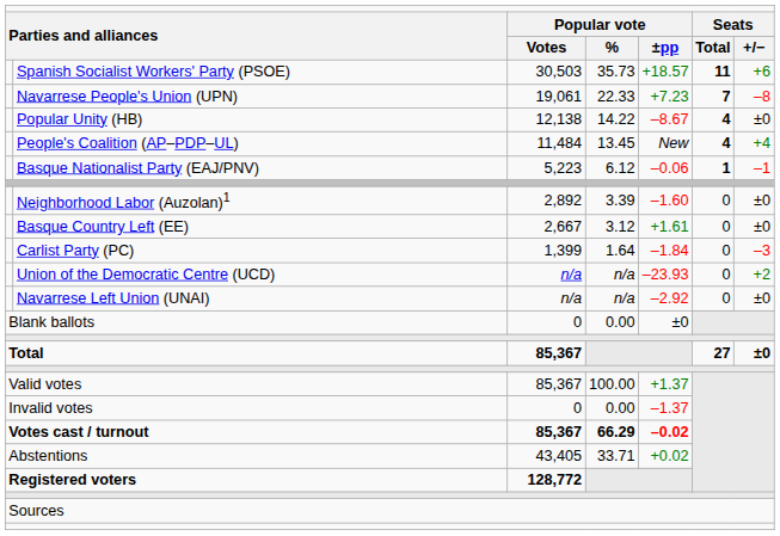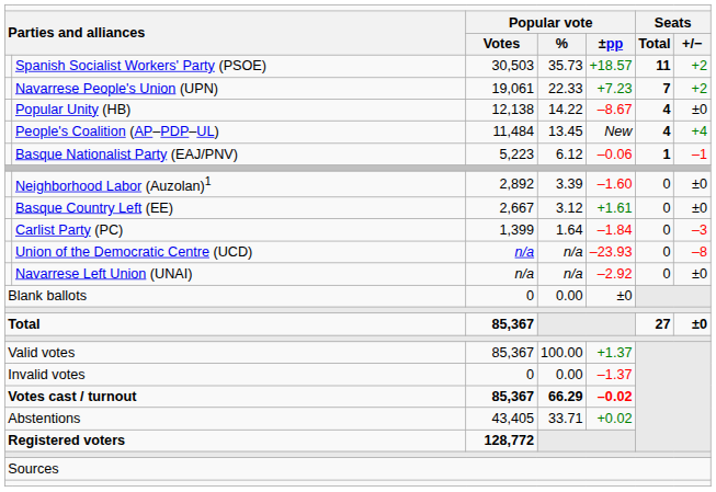Spanish Socialist Workers' Party (PSOE) | column 7: +6 -> +2
Navarrese People's Union (UPN) | column 7: –8 -> +2
Union of the Democratic Centre (UCD) | column 7: +2 -> –8
